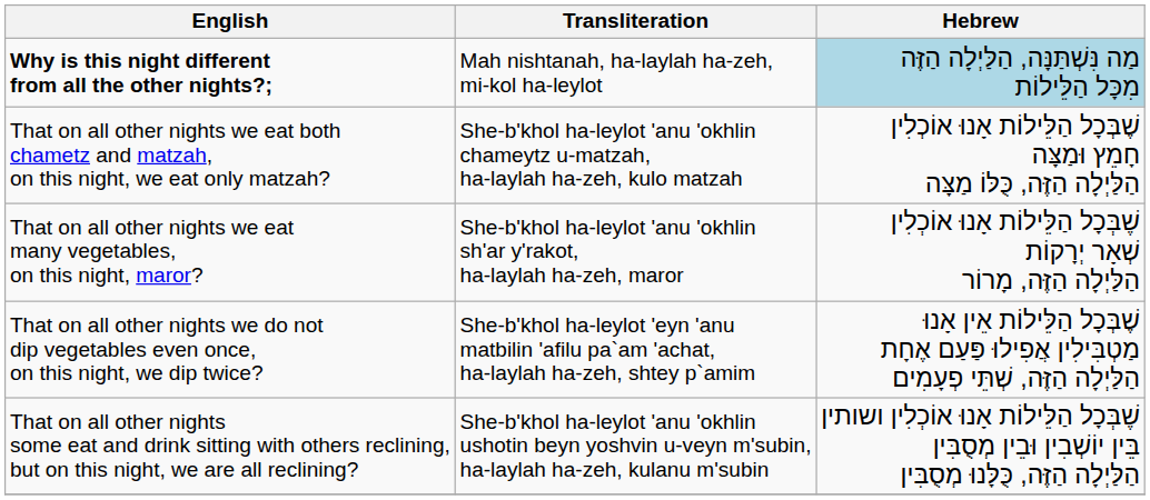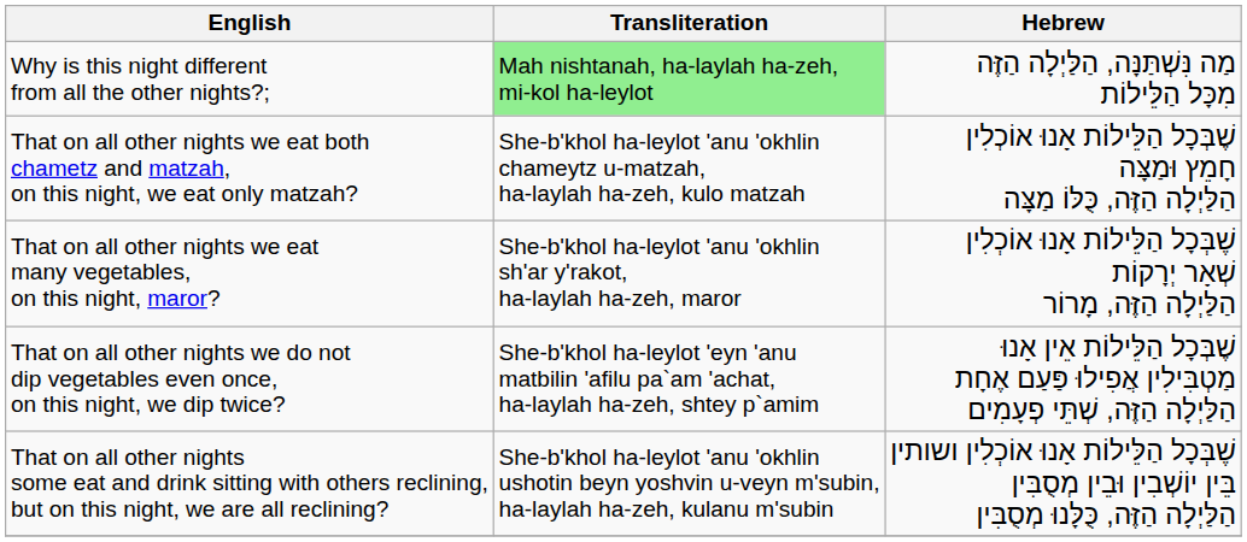row 2 | English: bold -> normal
row 2 | Transliteration: no background -> lightgreen background
row 2 | Hebrew: lightblue background -> no background
